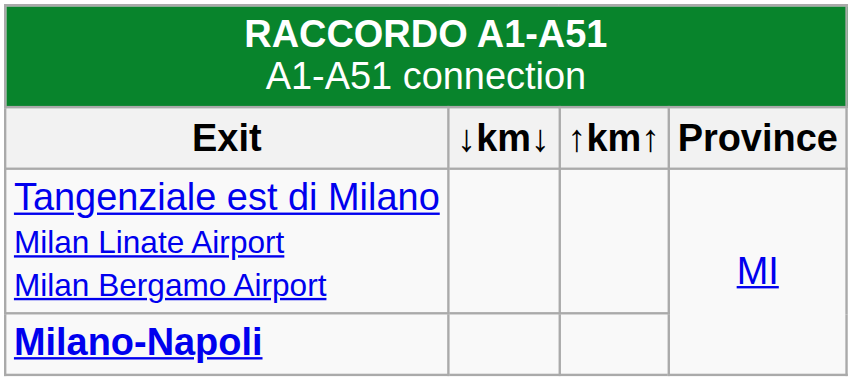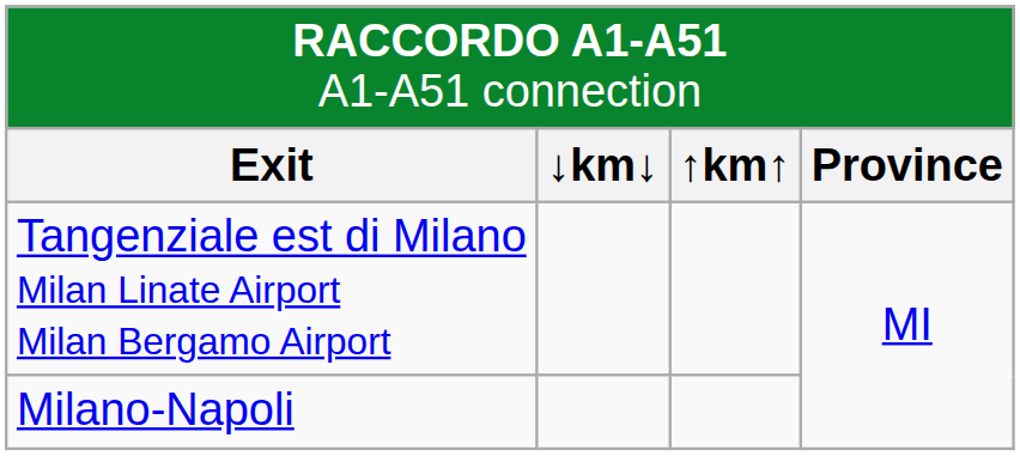Milano-Napoli | column 1: bold -> normal
